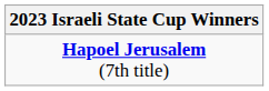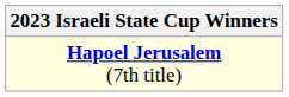row 2 | column 1: no background -> lightyellow background
